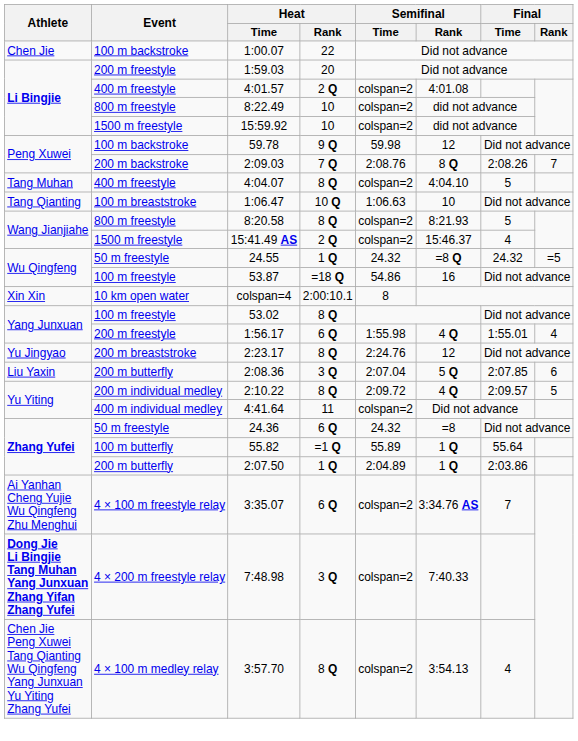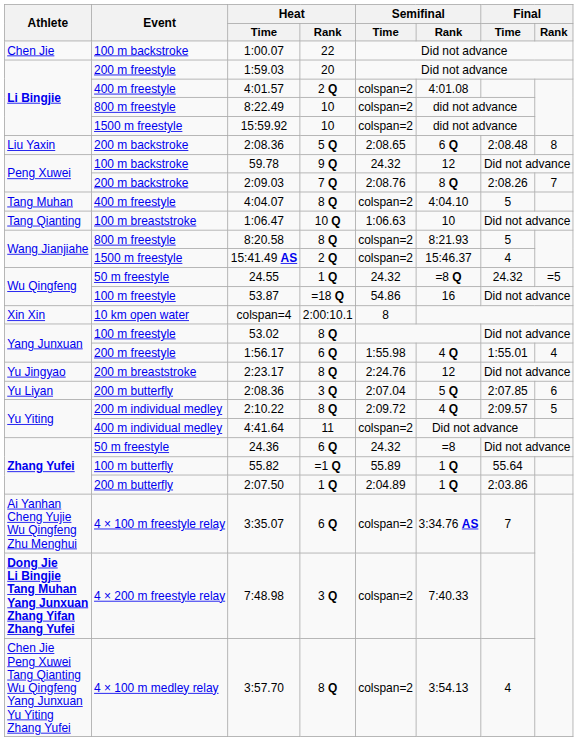+ row: Liu Yaxin | 200 m backstroke | 2:08.36 | 5 Q | 2:08.65 | 6 Q | 2:08.48 | 8
59.78 | Semifinal / Time: 59.98 -> 24.32
200 m butterfly / 2:08.36 | Athlete: Liu Yaxin -> Yu Liyan
